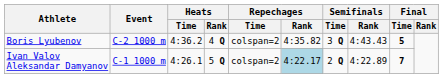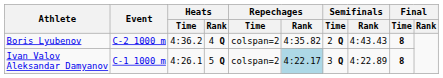Boris Lyubenov | Semifinals / Time: 3 Q -> 2 Q
Boris Lyubenov | Final / Time: 5 -> 8
Ivan Valov Aleksandar Damyanov | Semifinals / Time: 2 Q -> 3 Q
Ivan Valov Aleksandar Damyanov | Final / Time: 7 -> 8
